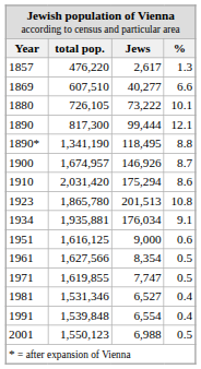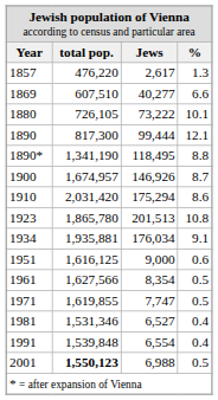2001 | column 2: normal -> bold
